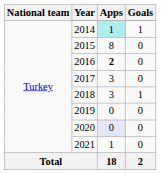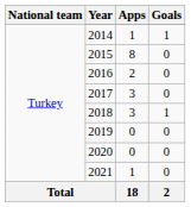2014 | Apps: paleturquoise background -> no background
2016 | Apps: bold -> normal
2020 | Apps: lavender background -> no background
